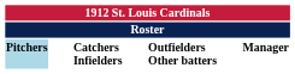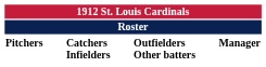Pitchers | column 1: lightblue background -> no background
